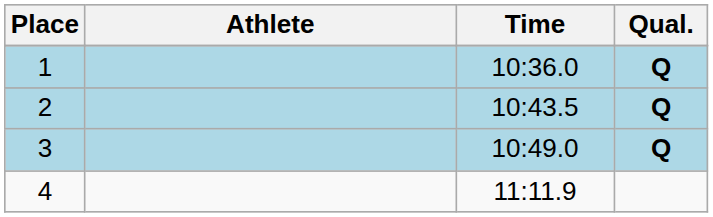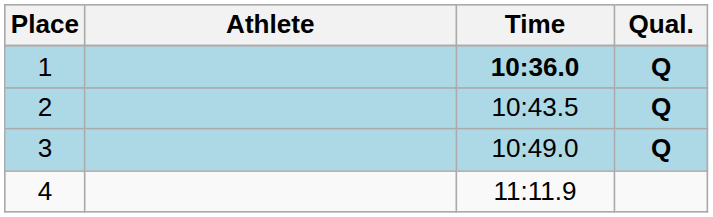1 | Time: normal -> bold
